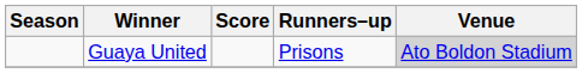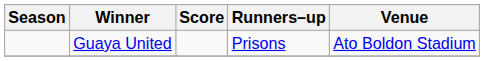Guaya United | Venue: lightgrey background -> no background
